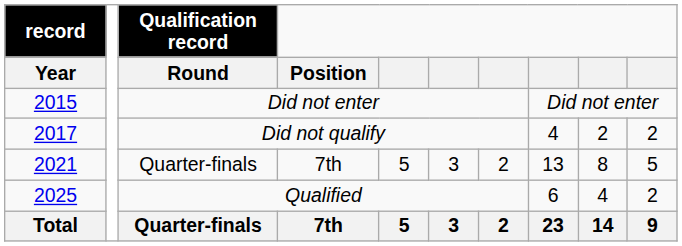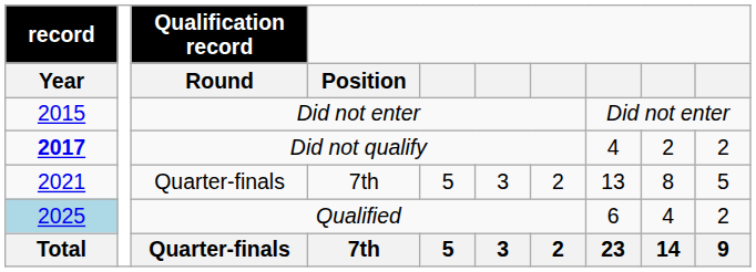Did not qualify | record / Year: normal -> bold
Qualified | record / Year: no background -> lightblue background
